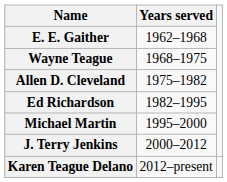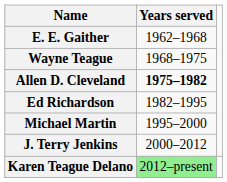Allen D. Cleveland | Years served: normal -> bold
Karen Teague Delano | Years served: no background -> lightgreen background
